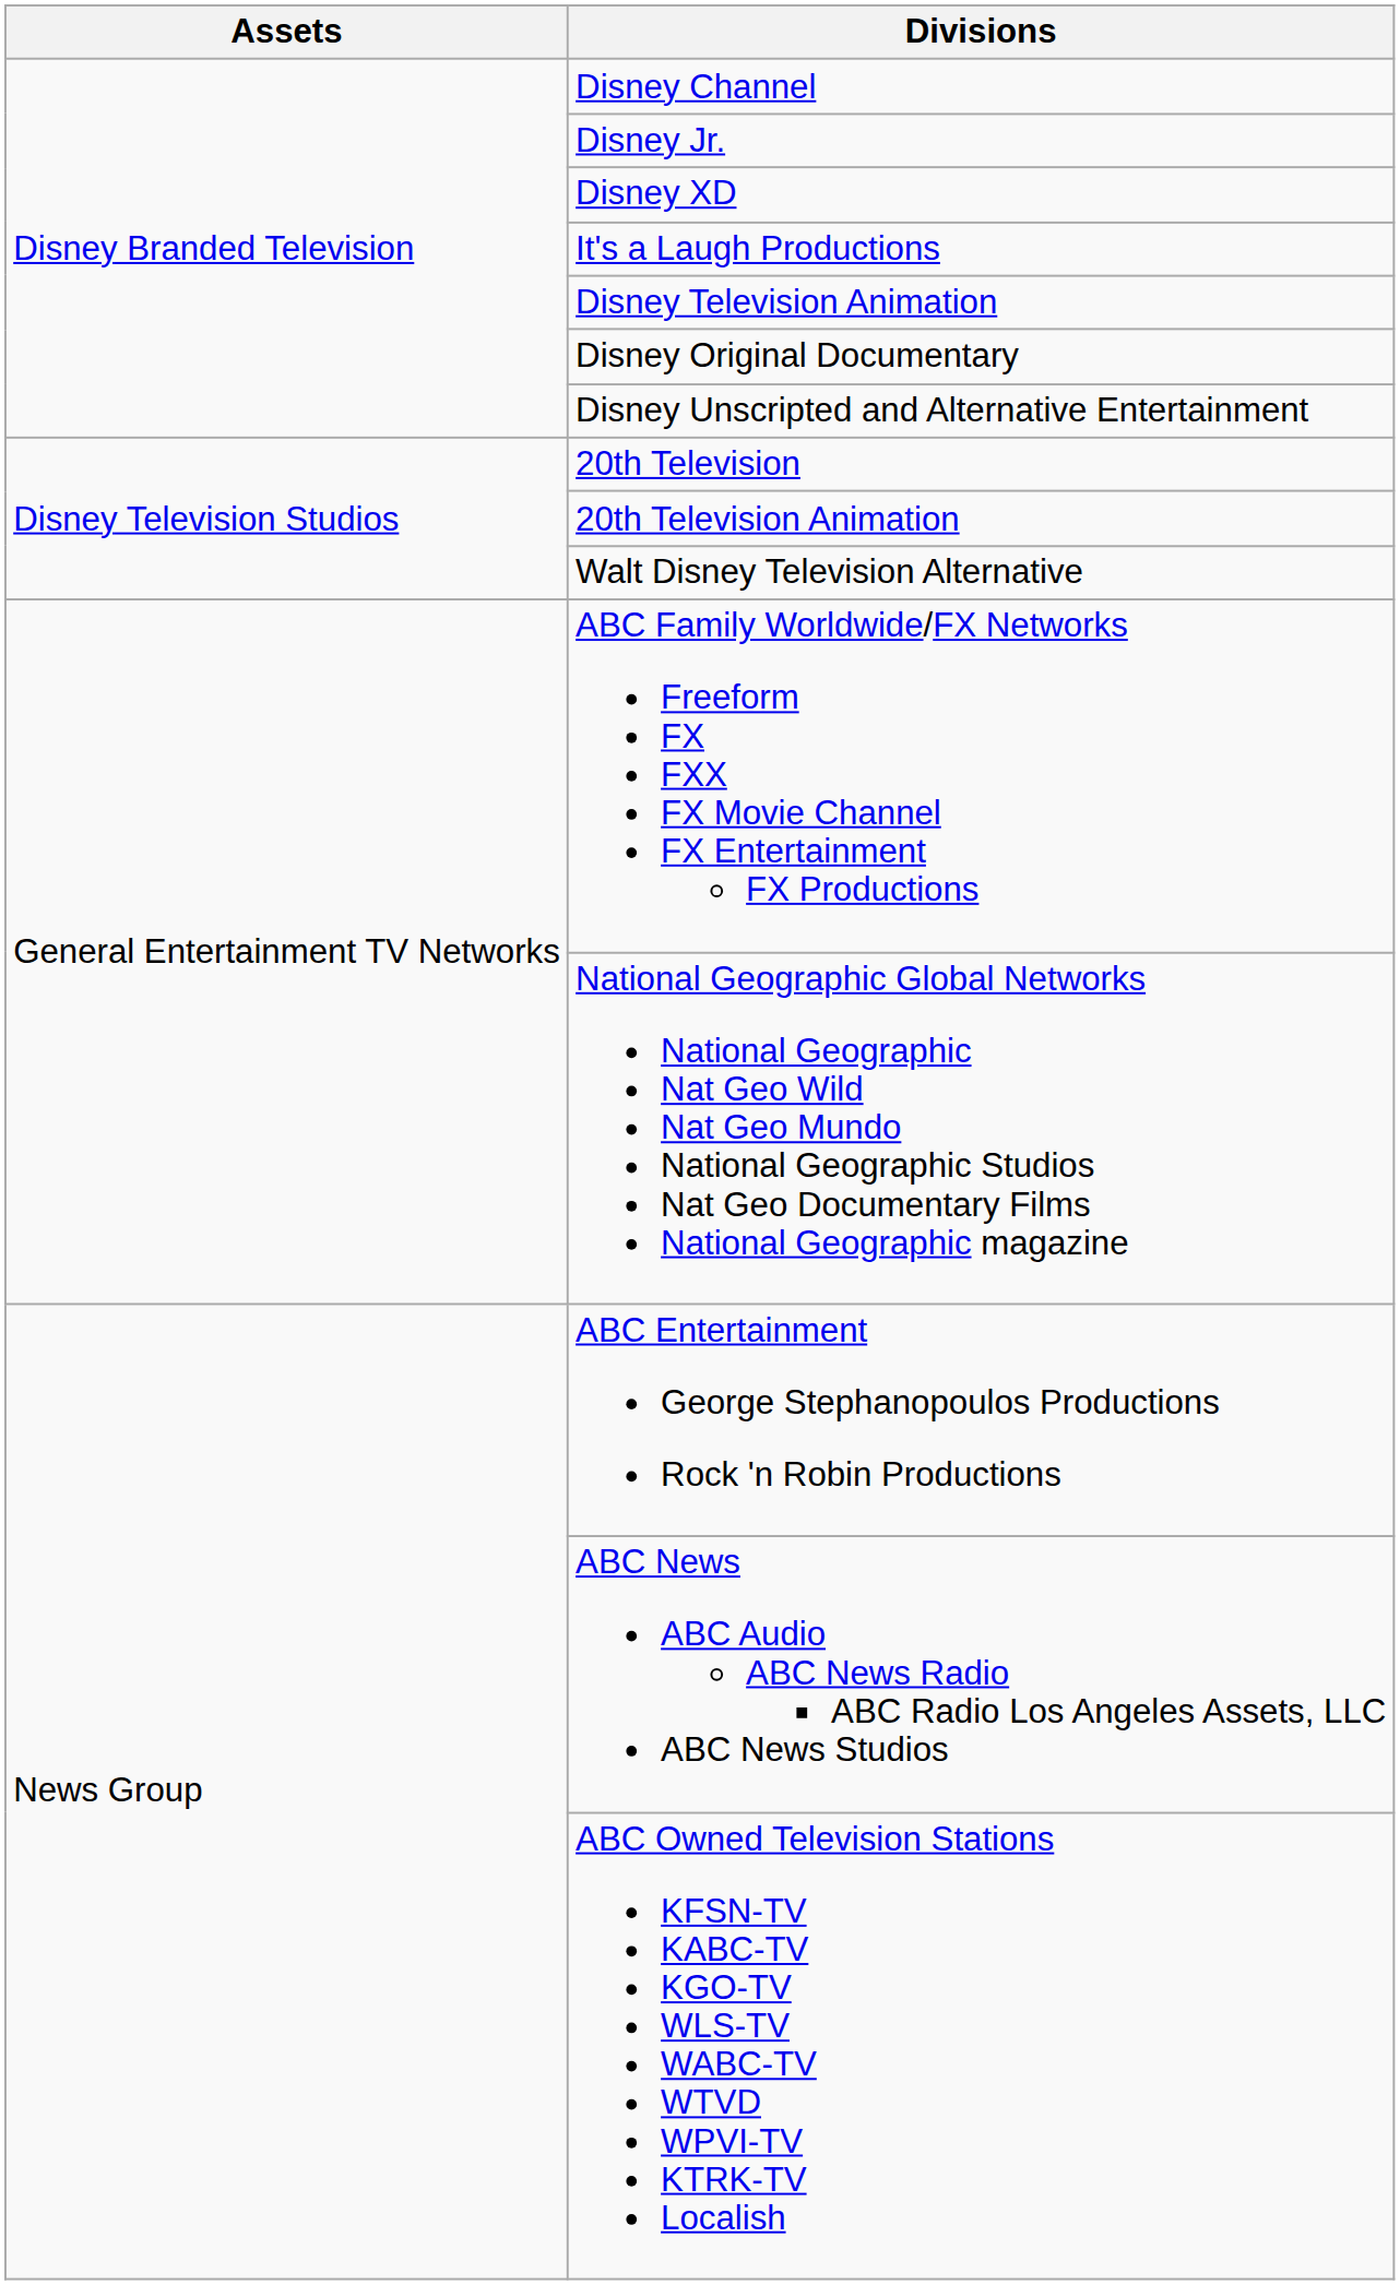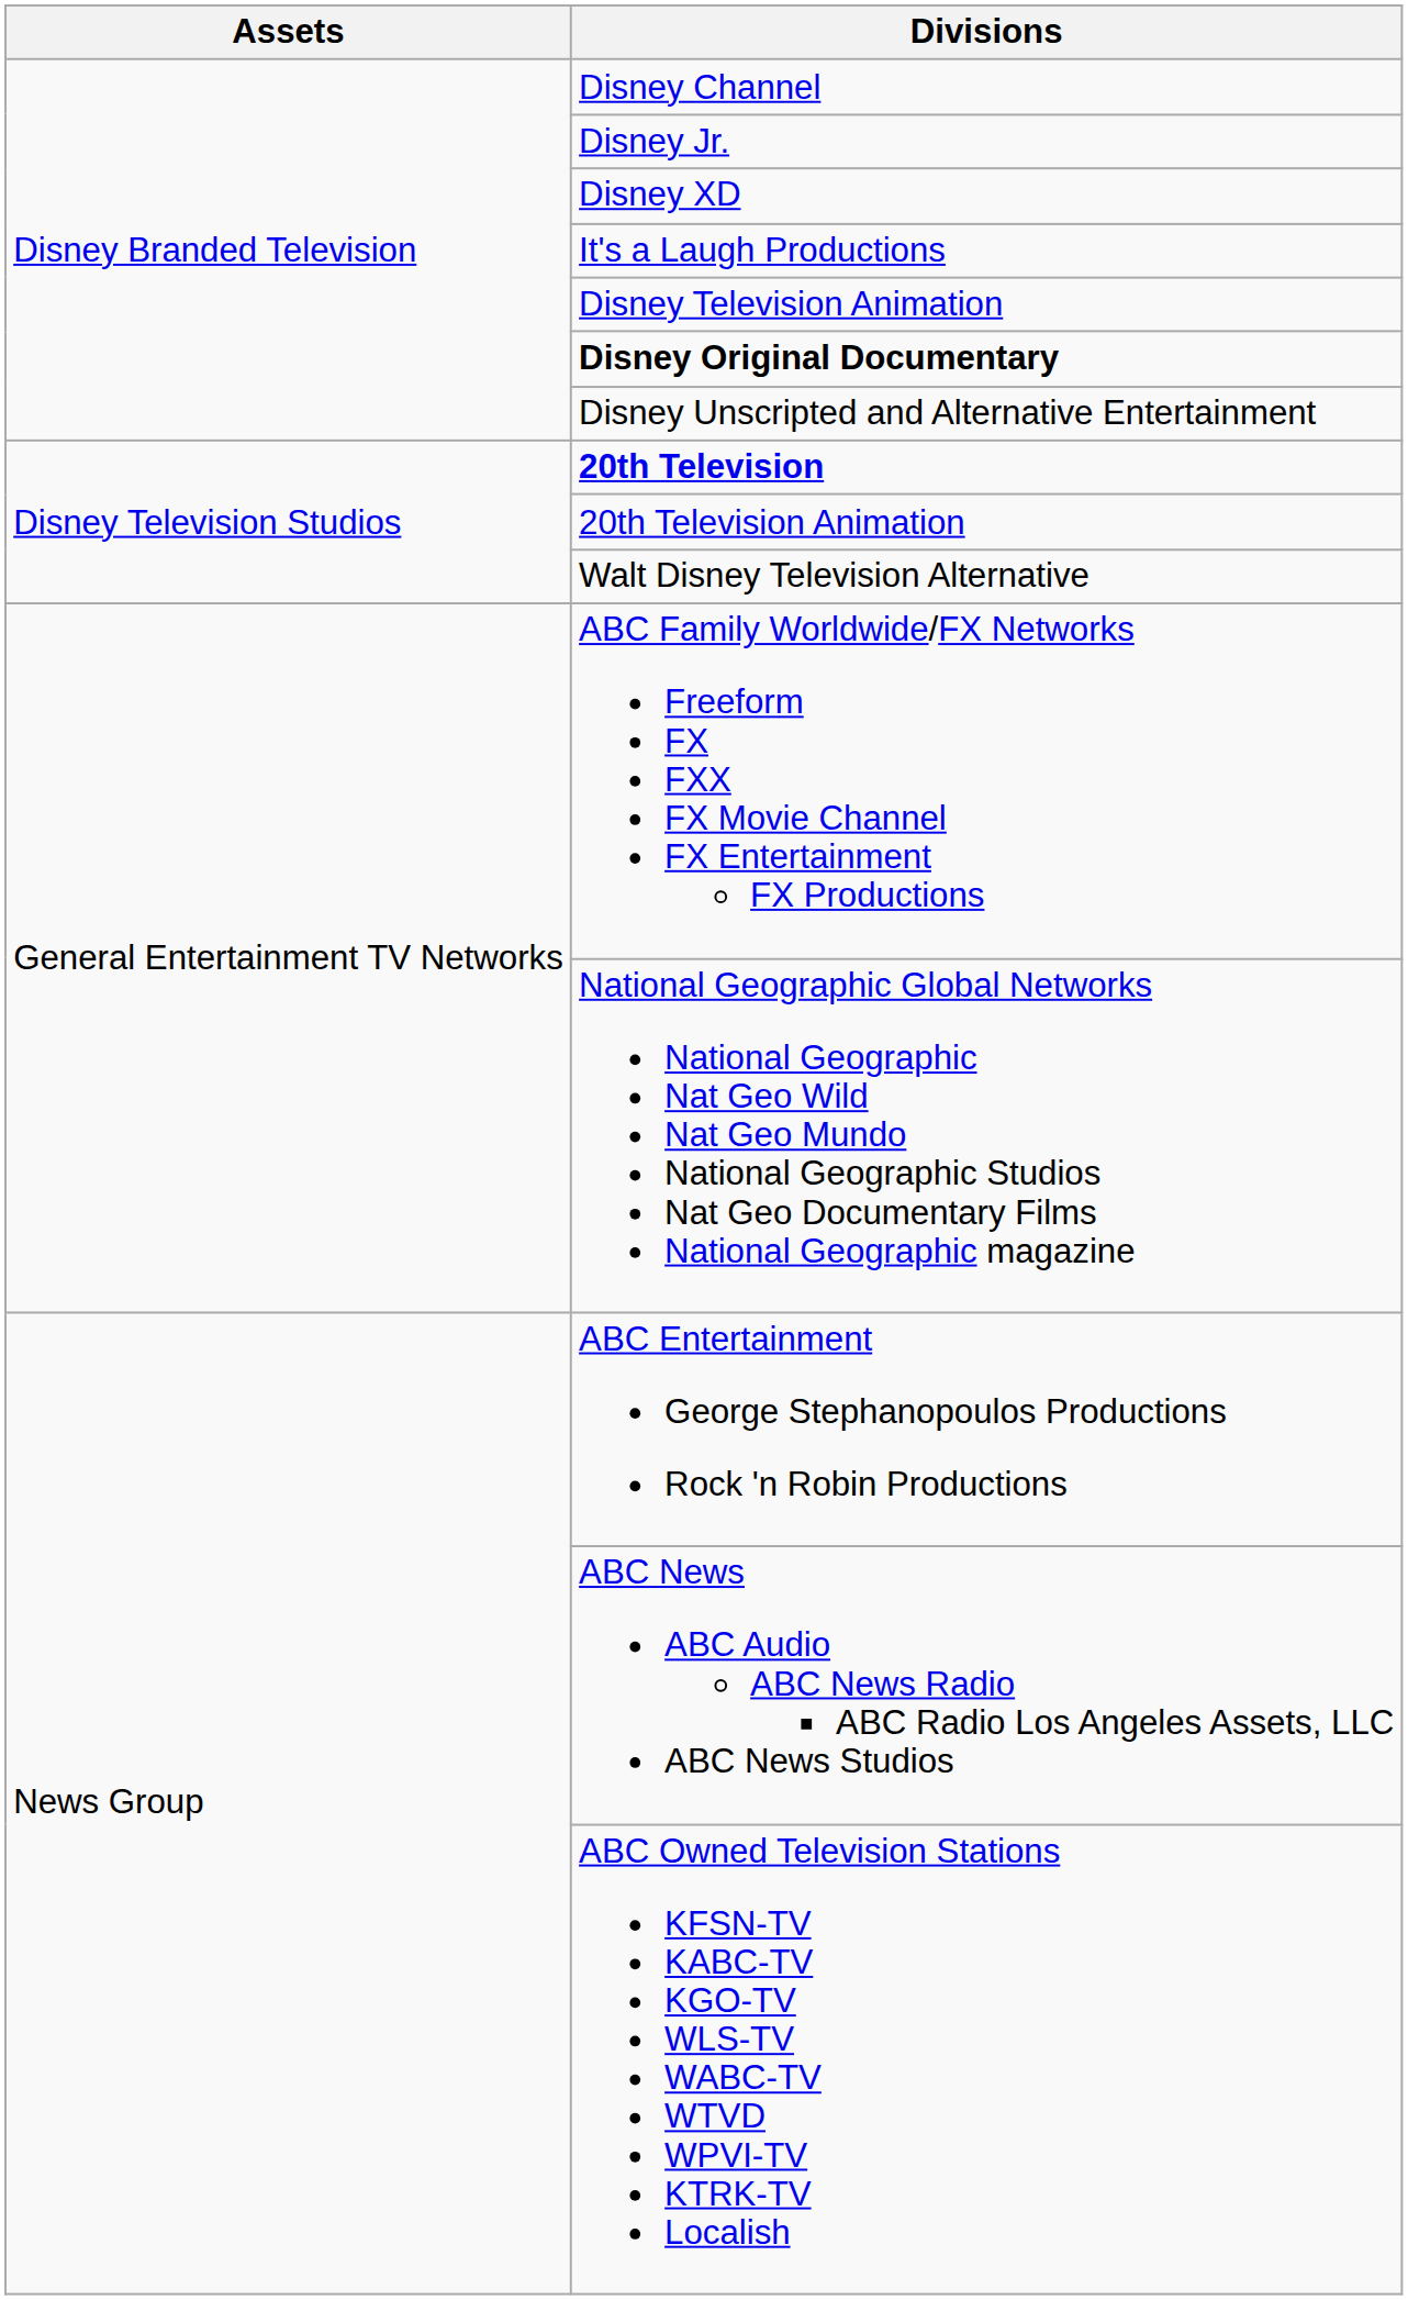Disney Original Documentary | Divisions: normal -> bold
20th Television | Divisions: normal -> bold
